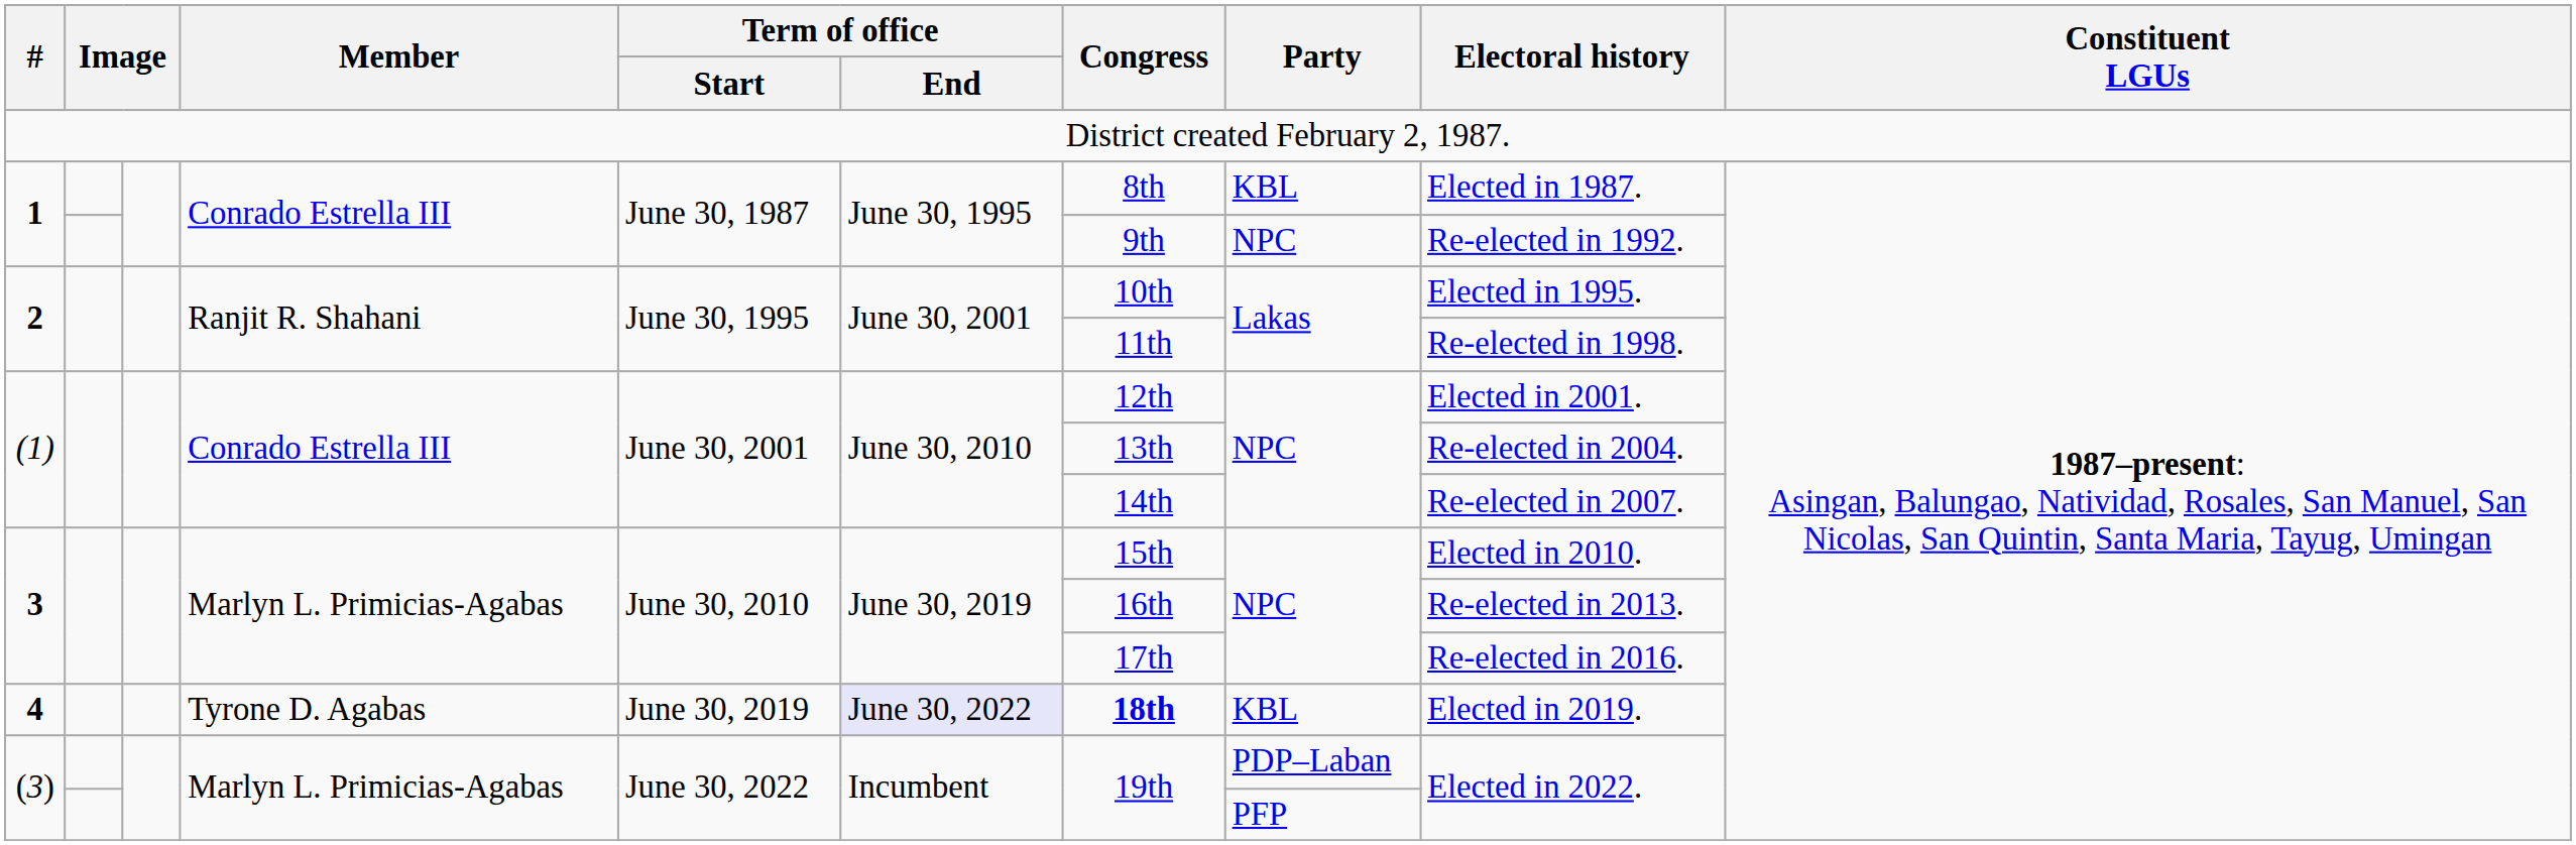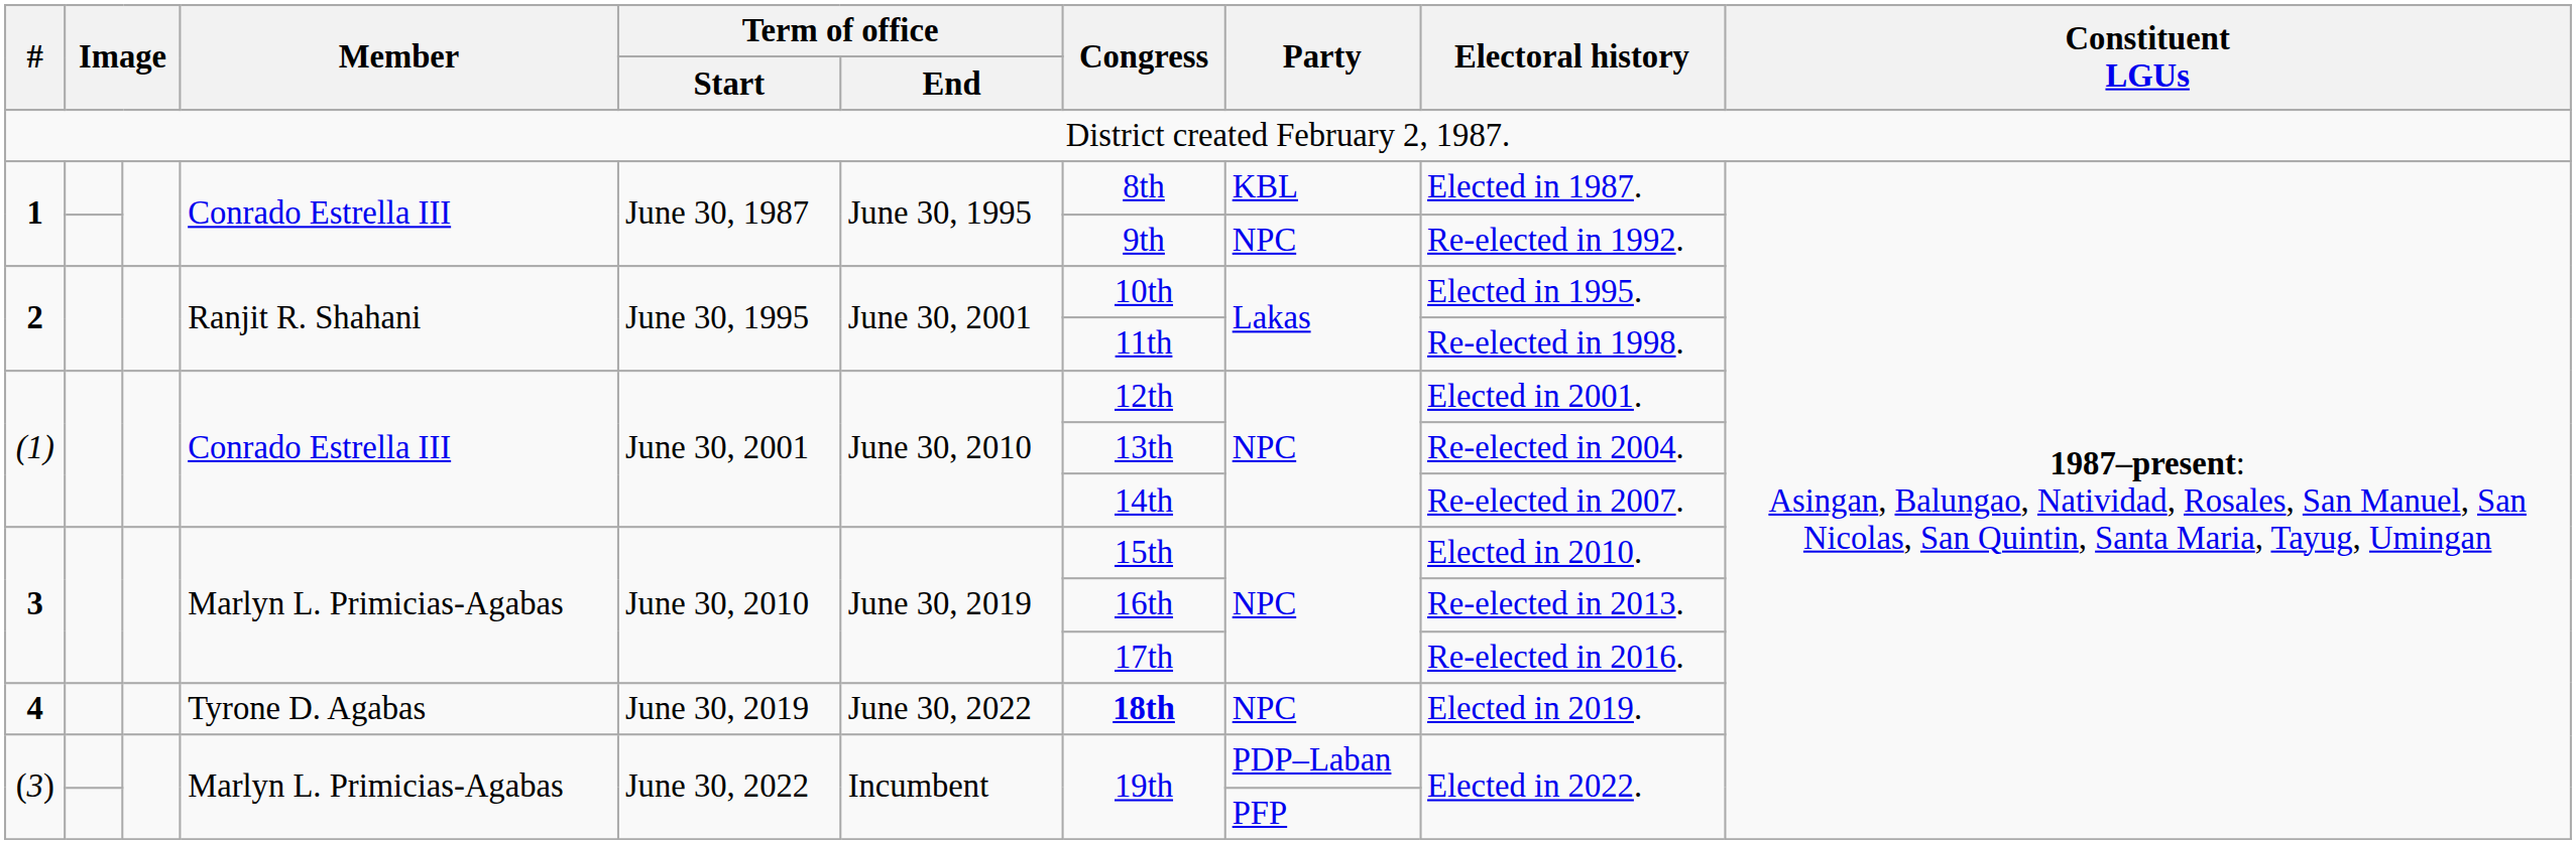4 | Term of office / End: lavender background -> no background
4 | Party: KBL -> NPC
